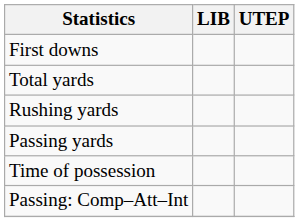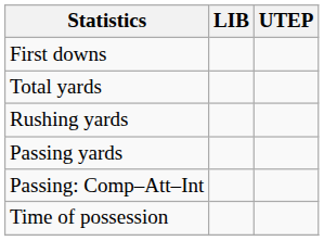rows swapped: Passing: Comp–Att–Int <-> Time of possession
